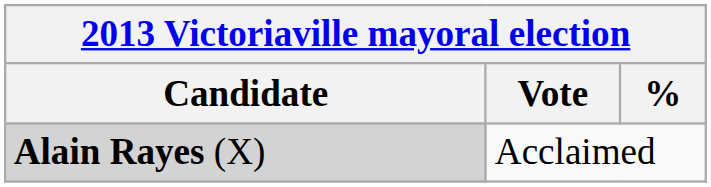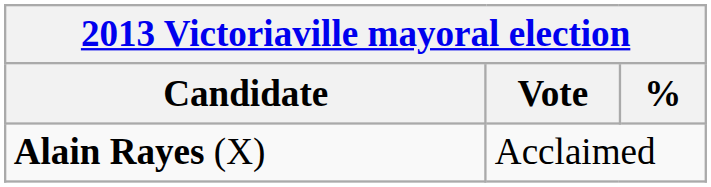Alain Rayes (X) | Candidate: lightgrey background -> no background
